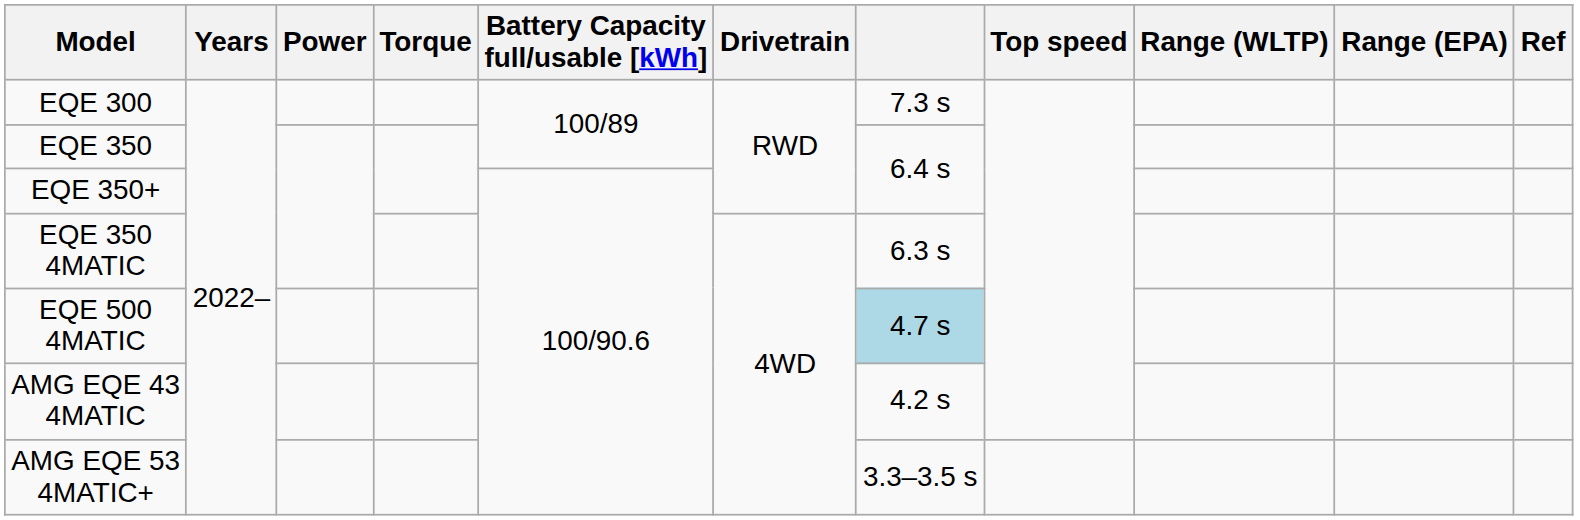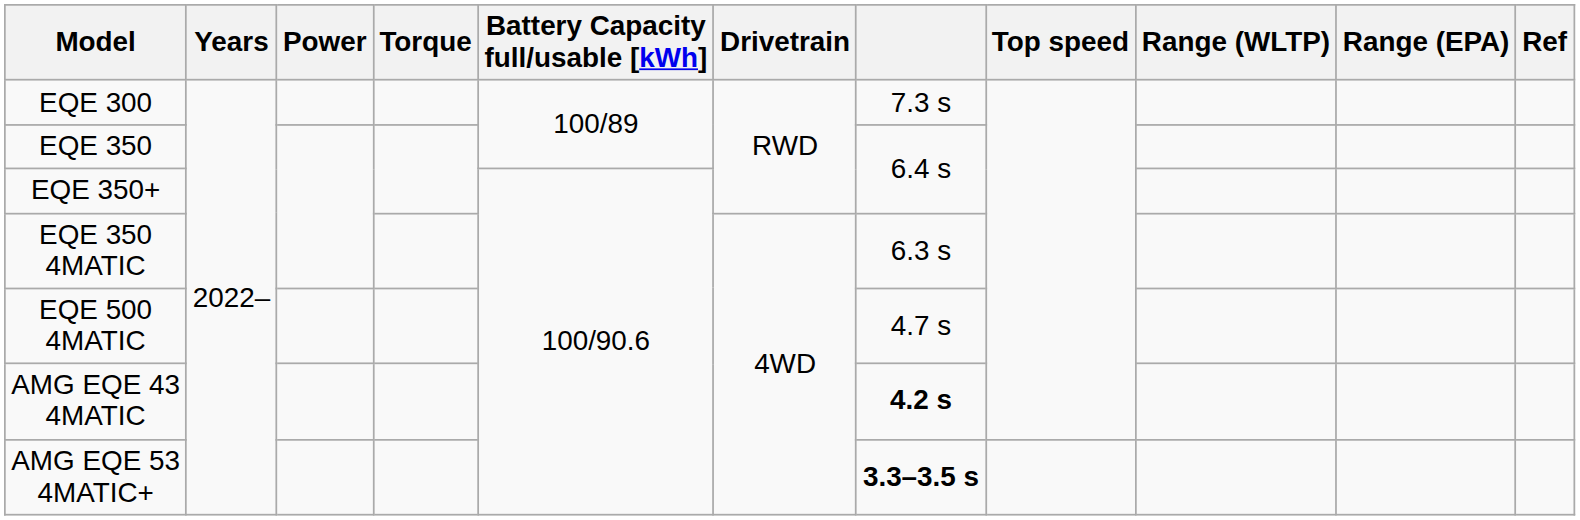EQE 500 4MATIC | column 7: lightblue background -> no background
AMG EQE 43 4MATIC | column 7: normal -> bold
AMG EQE 53 4MATIC+ | column 7: normal -> bold
